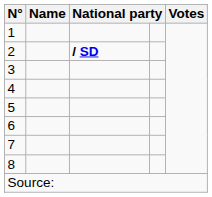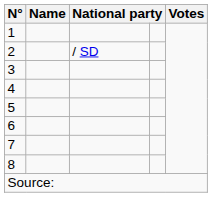2 | column 3: bold -> normal
